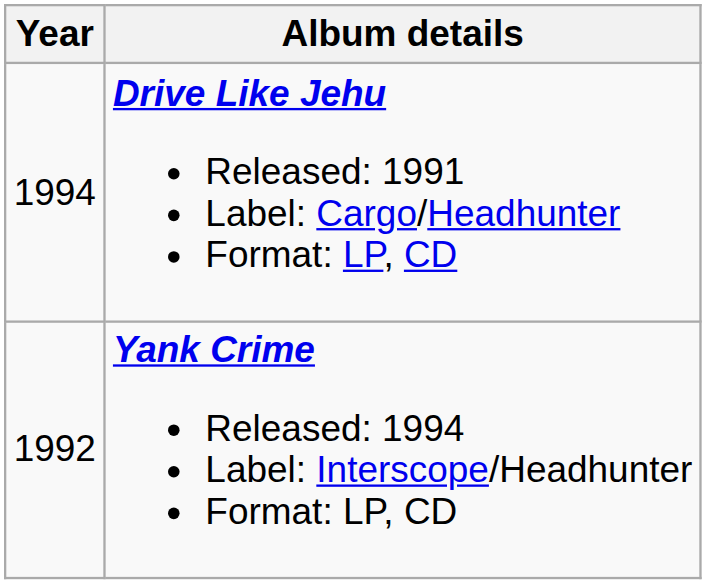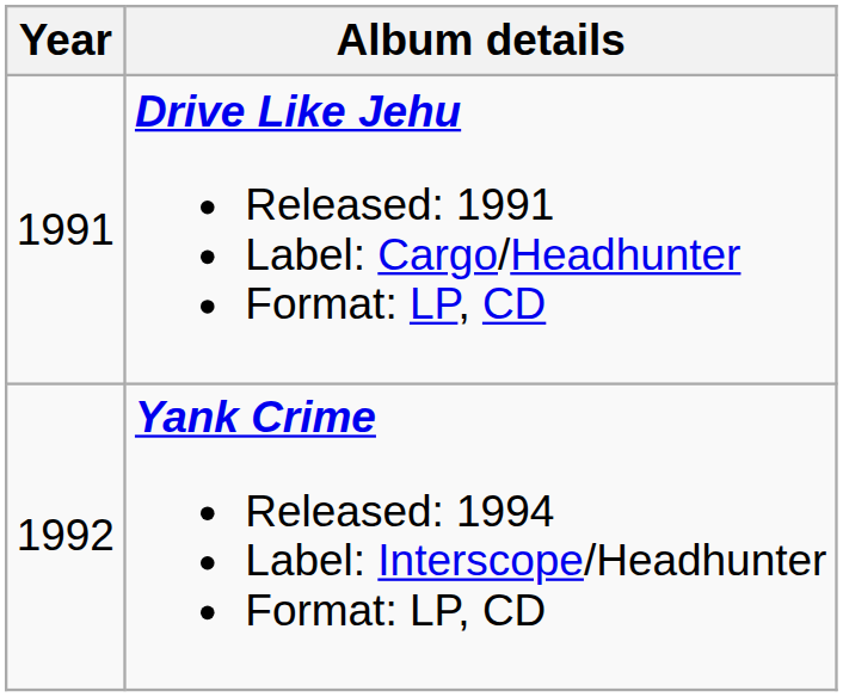row 2 | Year: 1994 -> 1991
